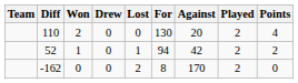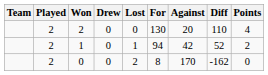columns swapped: Played <-> Diff
